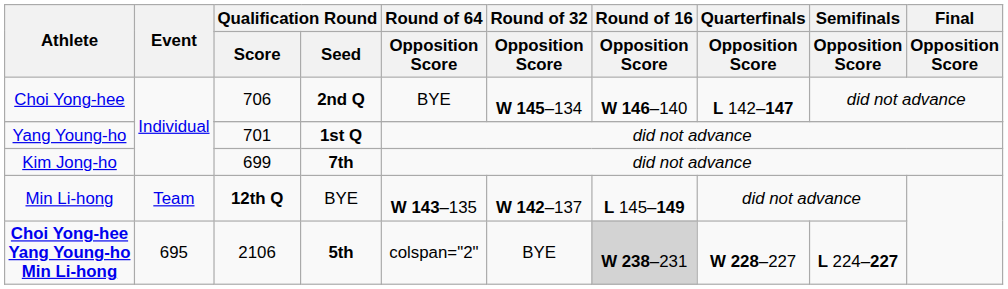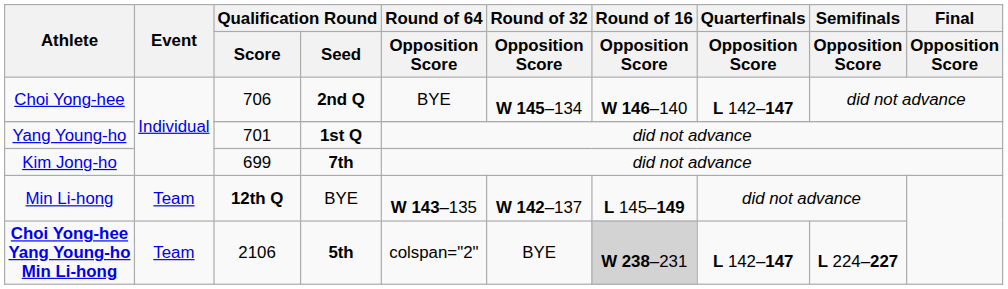Choi Yong-hee Yang Young-ho Min Li-hong | Event: 695 -> Team
Choi Yong-hee Yang Young-ho Min Li-hong | Quarterfinals / Opposition Score: W 228–227 -> L 142–147
